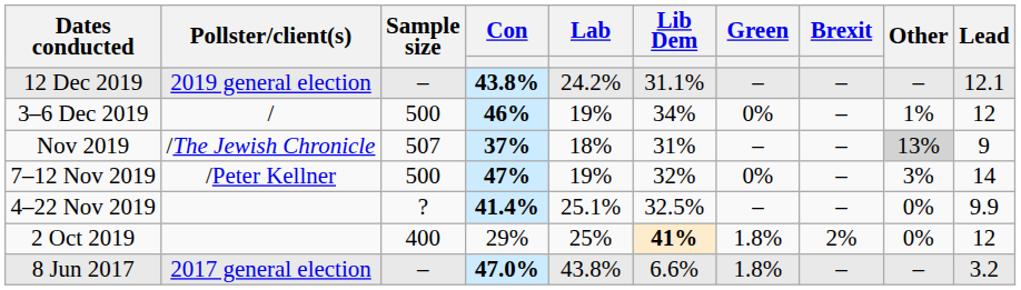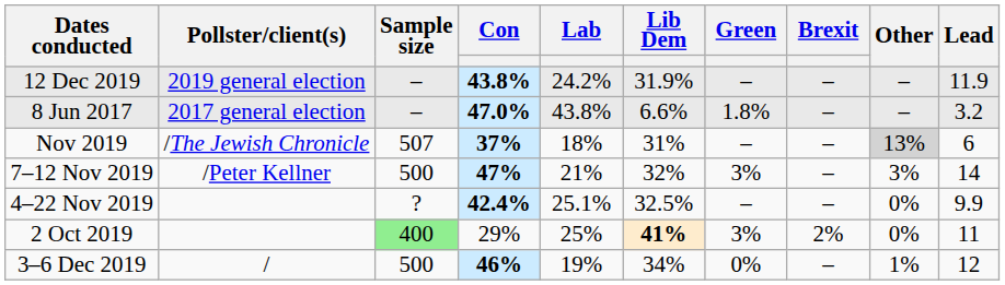12 Dec 2019 | Lib Dem: 31.1% -> 31.9%
12 Dec 2019 | Lead: 12.1 -> 11.9
rows swapped: 3–6 Dec 2019 <-> 8 Jun 2017
Nov 2019 | Lead: 9 -> 6
7–12 Nov 2019 | Lab: 19% -> 21%
7–12 Nov 2019 | Green: 0% -> 3%
4–22 Nov 2019 | Con: 41.4% -> 42.4%
2 Oct 2019 | Sample size: no background -> lightgreen background
2 Oct 2019 | Green: 1.8% -> 3%
2 Oct 2019 | Lead: 12 -> 11
